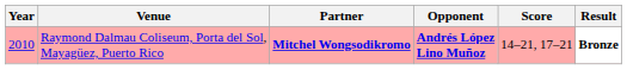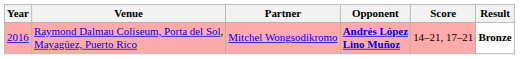row 2 | Year: 2010 -> 2016
row 2 | Partner: bold -> normal
